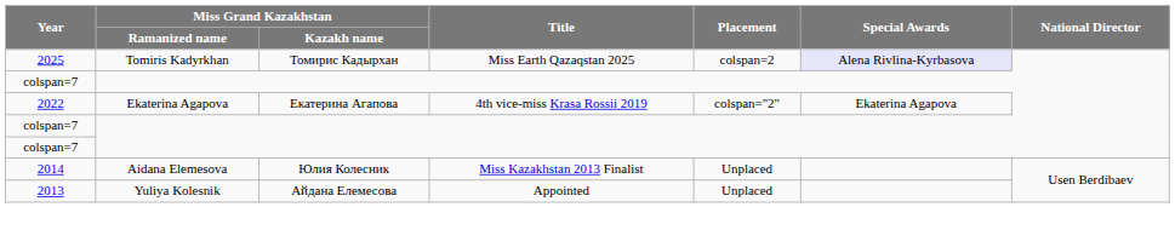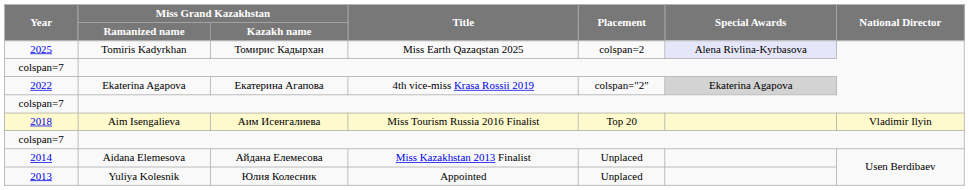2022 | Special Awards: no background -> lightgrey background
+ row: 2018 | Aim Isengalieva | Аим Исенгалиева | Miss Tourism Russia 2016 Finalist | Top 20 | Vladimir Ilyin
2014 | Miss Grand Kazakhstan / Kazakh name: Юлия Колесник -> Айдана Елемесова
2013 | Miss Grand Kazakhstan / Kazakh name: Айдана Елемесова -> Юлия Колесник
